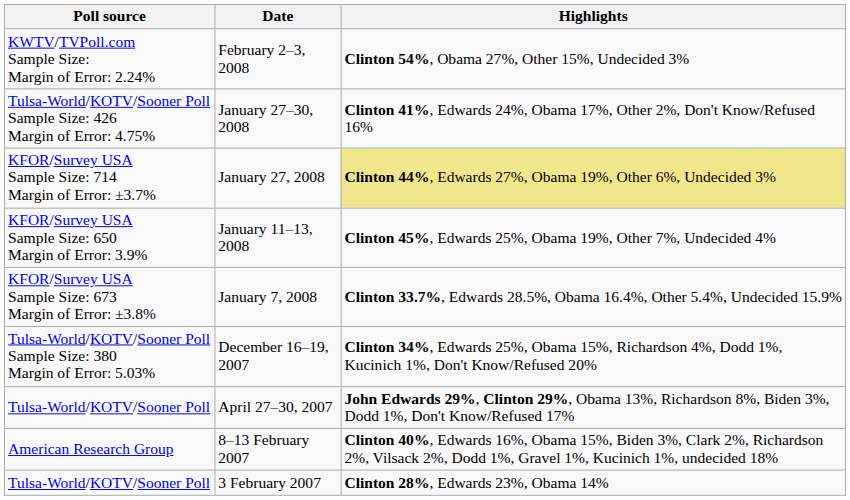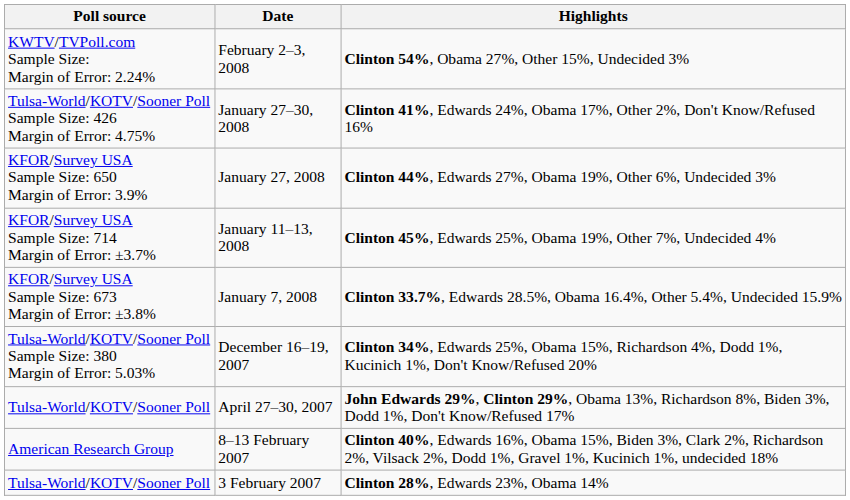January 27, 2008 | Poll source: KFOR/Survey USA Sample Size: 714 Margin of Error: ±3.7% -> KFOR/Survey USA Sample Size: 650 Margin of Error: 3.9%
January 27, 2008 | Highlights: khaki background -> no background
January 11–13, 2008 | Poll source: KFOR/Survey USA Sample Size: 650 Margin of Error: 3.9% -> KFOR/Survey USA Sample Size: 714 Margin of Error: ±3.7%
